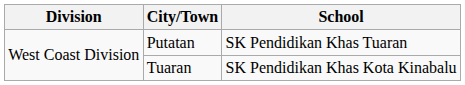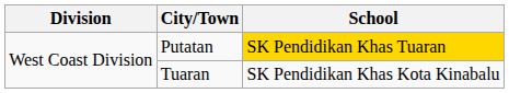Putatan | School: no background -> gold background
